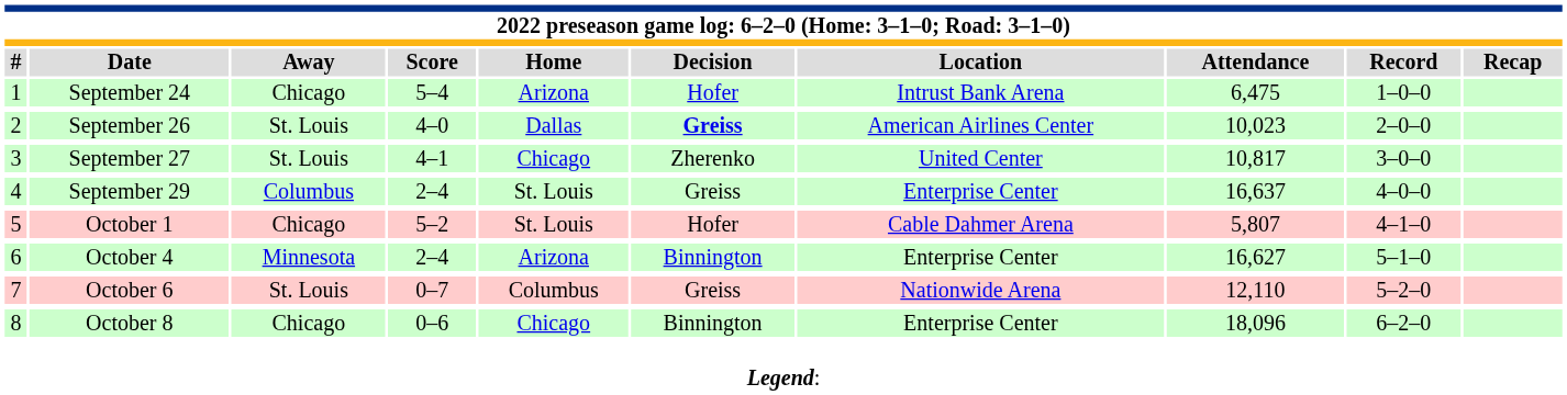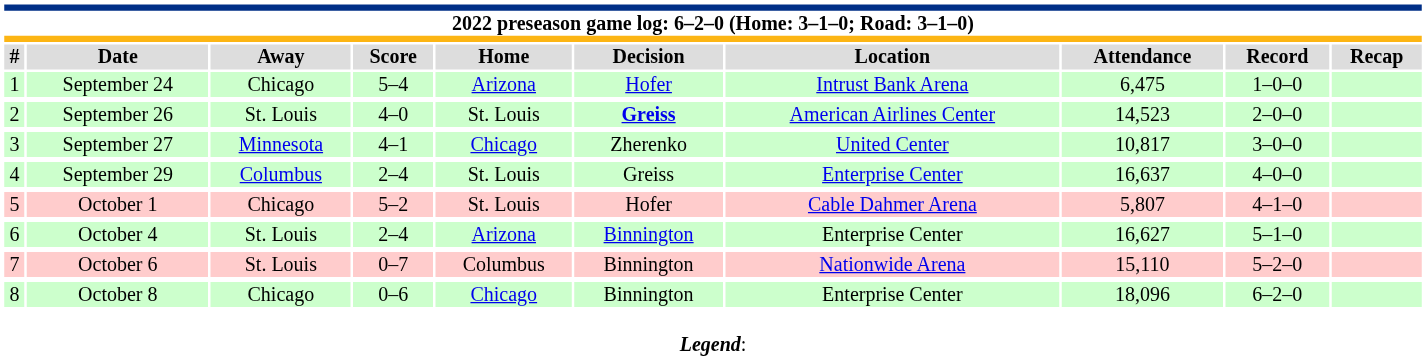September 26 | Home: Dallas -> St. Louis
September 26 | Attendance: 10,023 -> 14,523
September 27 | Away: St. Louis -> Minnesota
October 4 | Away: Minnesota -> St. Louis
October 6 | Decision: Greiss -> Binnington
October 6 | Attendance: 12,110 -> 15,110
